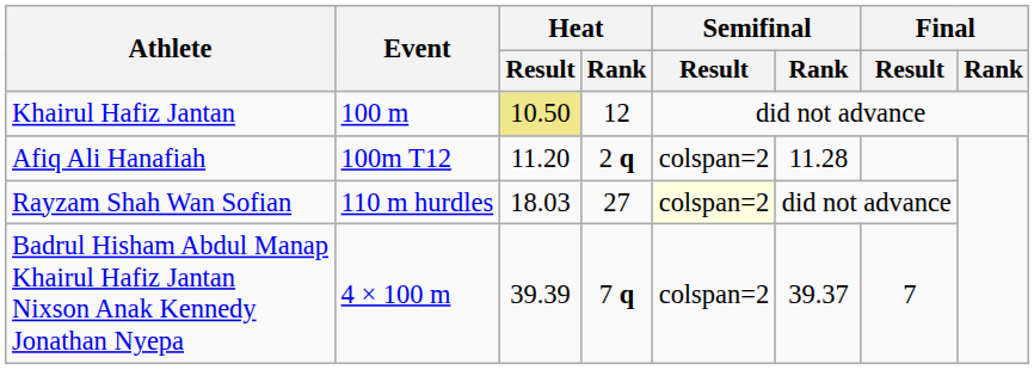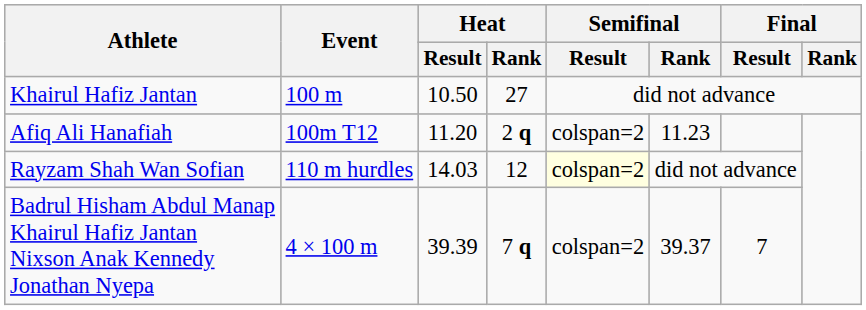Khairul Hafiz Jantan | Heat / Result: khaki background -> no background
Khairul Hafiz Jantan | Heat / Rank: 12 -> 27
Afiq Ali Hanafiah | Semifinal / Rank: 11.28 -> 11.23
Rayzam Shah Wan Sofian | Heat / Result: 18.03 -> 14.03
Rayzam Shah Wan Sofian | Heat / Rank: 27 -> 12
